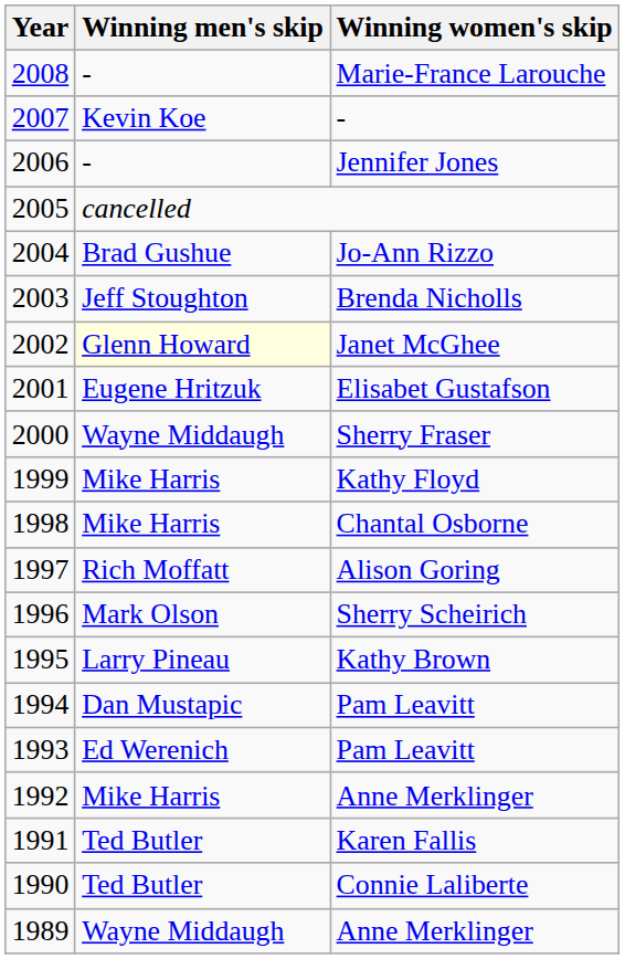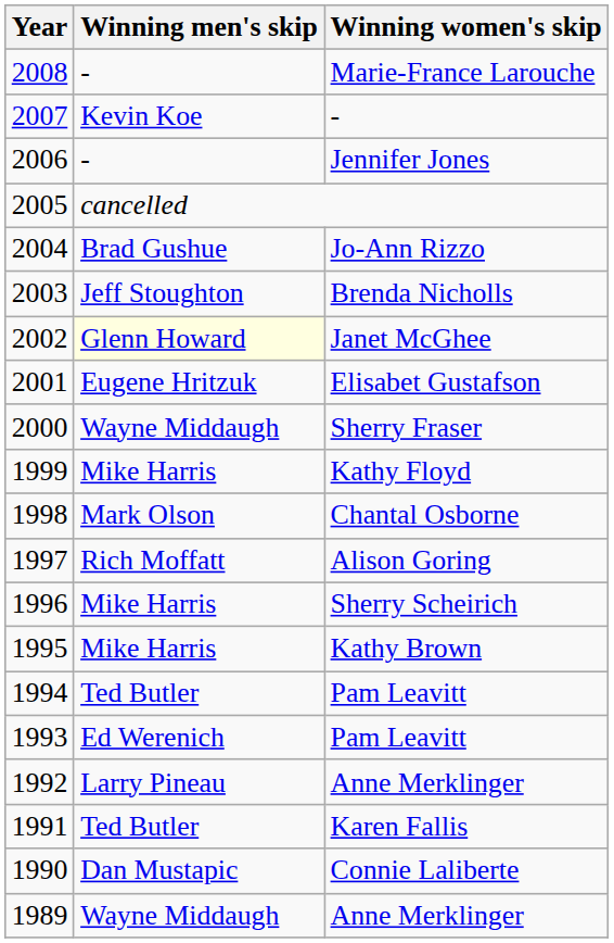Chantal Osborne | Winning men's skip: Mike Harris -> Mark Olson
Sherry Scheirich | Winning men's skip: Mark Olson -> Mike Harris
Kathy Brown | Winning men's skip: Larry Pineau -> Mike Harris
1994 / Pam Leavitt | Winning men's skip: Dan Mustapic -> Ted Butler
1992 / Anne Merklinger | Winning men's skip: Mike Harris -> Larry Pineau
Connie Laliberte | Winning men's skip: Ted Butler -> Dan Mustapic
